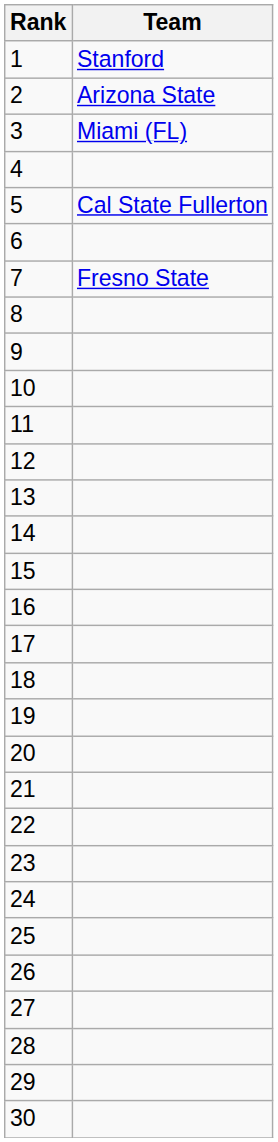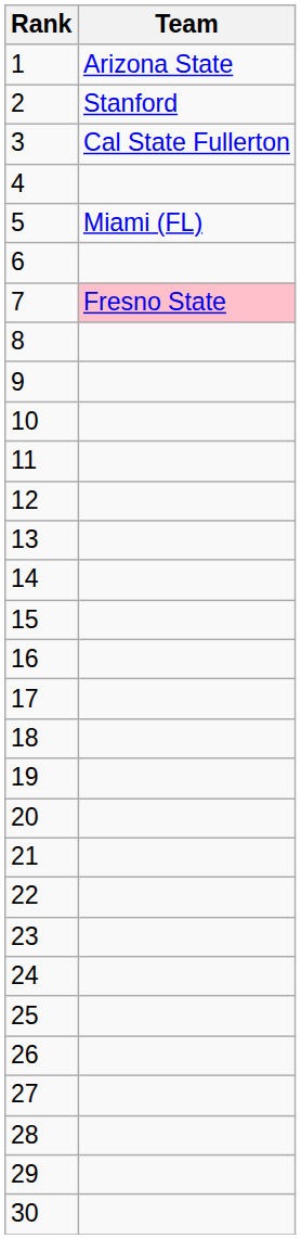1 | Team: Stanford -> Arizona State
2 | Team: Arizona State -> Stanford
3 | Team: Miami (FL) -> Cal State Fullerton
5 | Team: Cal State Fullerton -> Miami (FL)
7 | Team: no background -> pink background
